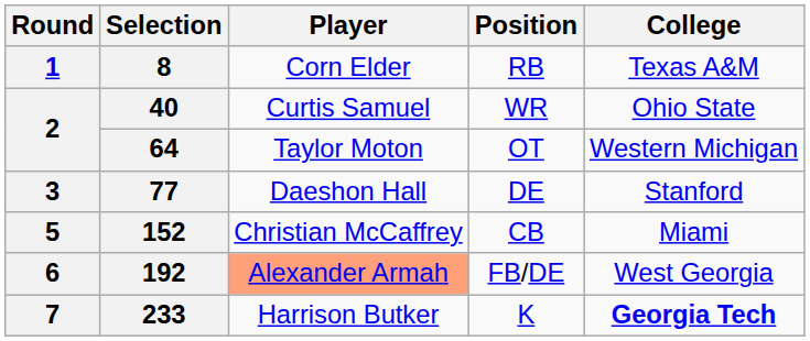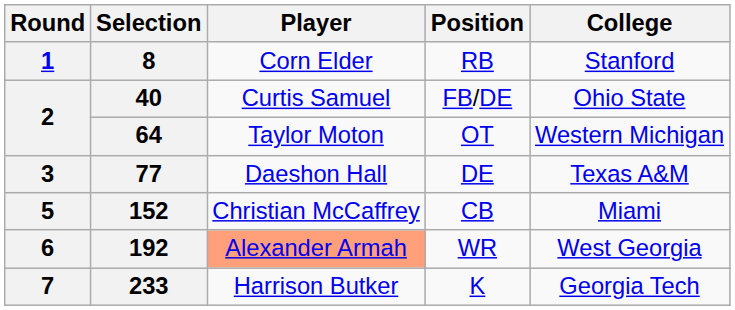8 | College: Texas A&M -> Stanford
40 | Position: WR -> FB/DE
77 | College: Stanford -> Texas A&M
192 | Position: FB/DE -> WR
233 | College: bold -> normal
